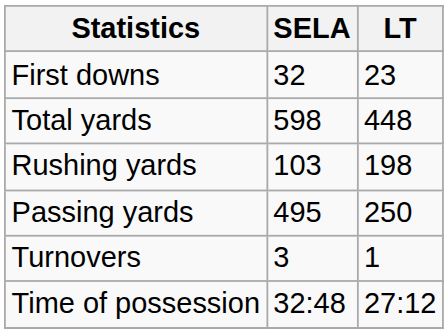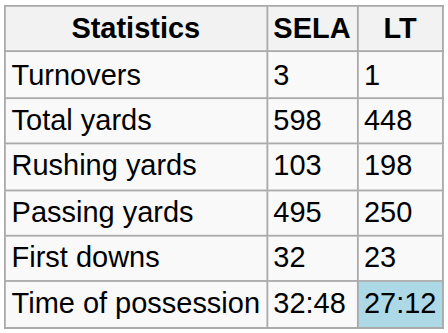rows swapped: First downs <-> Turnovers
Time of possession | LT: no background -> lightblue background
